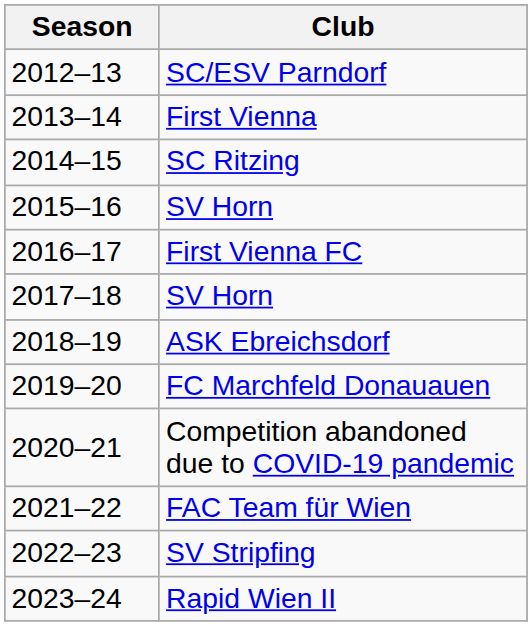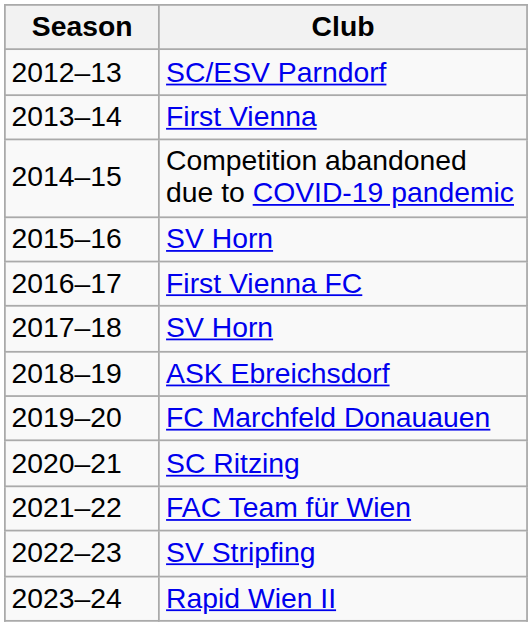row 4 | Club: SC Ritzing -> Competition abandoned due to COVID-19 pandemic
row 10 | Club: Competition abandoned due to COVID-19 pandemic -> SC Ritzing
